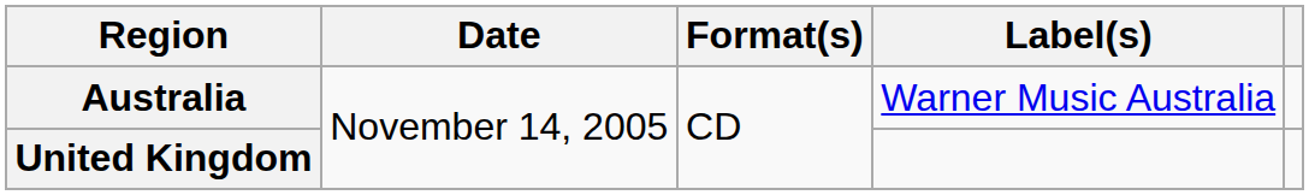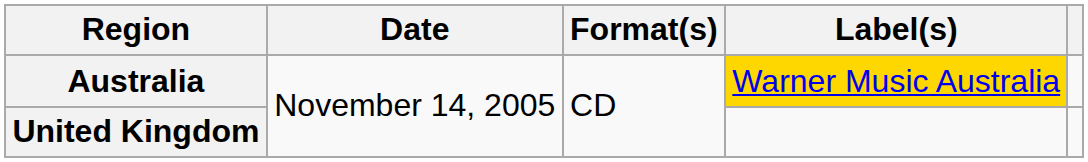Australia | Label(s): no background -> gold background
